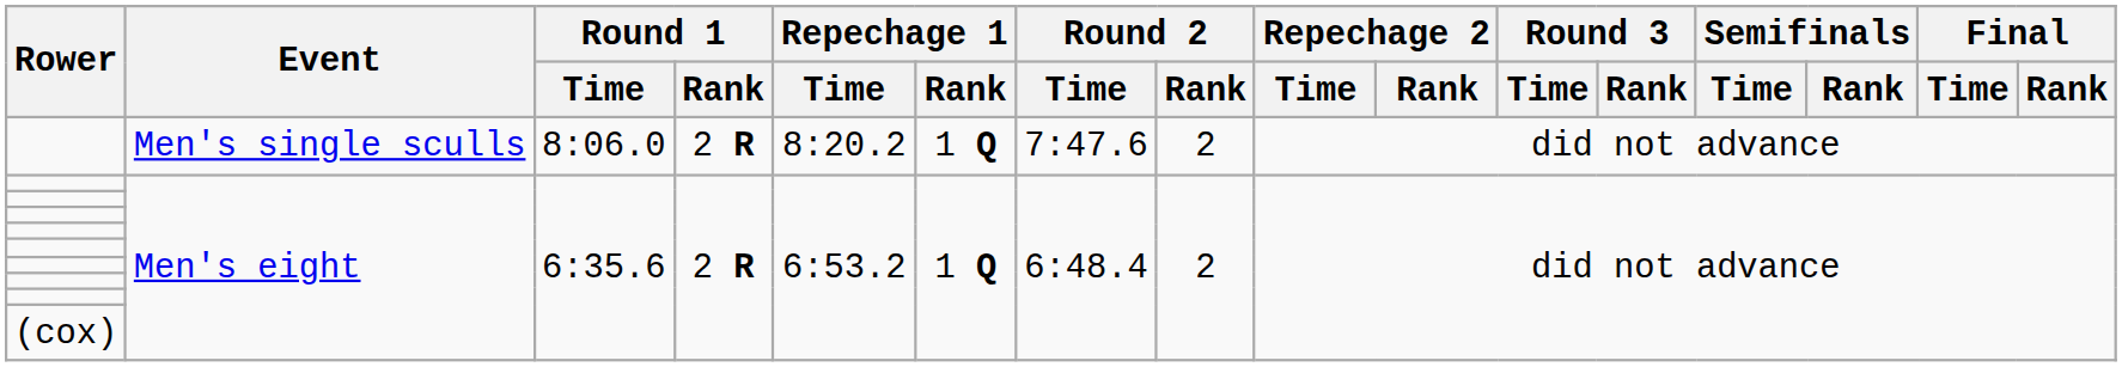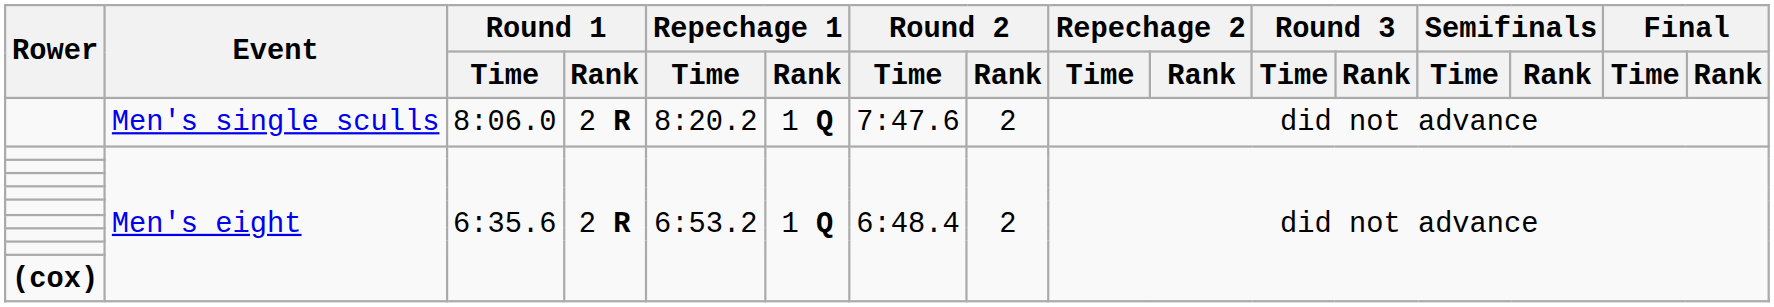(cox) | Rower: normal -> bold
